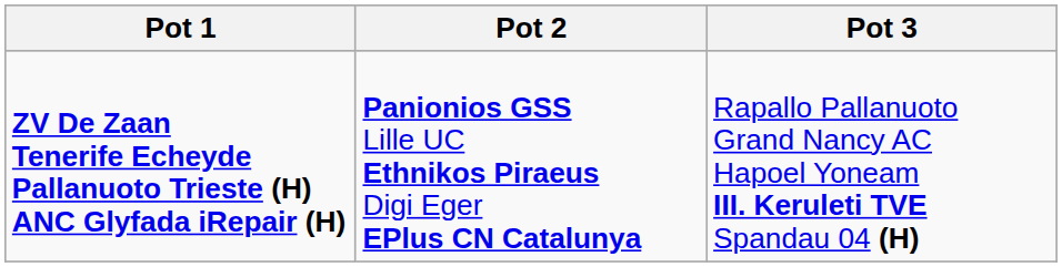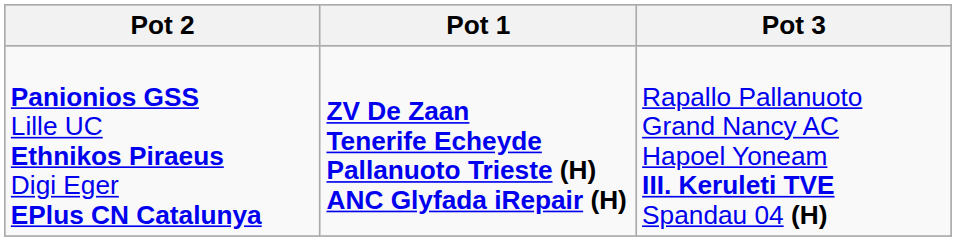columns swapped: Pot 1 <-> Pot 2
